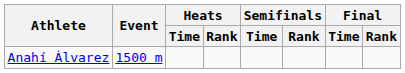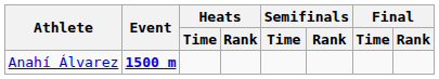Anahí Álvarez | Event: normal -> bold
